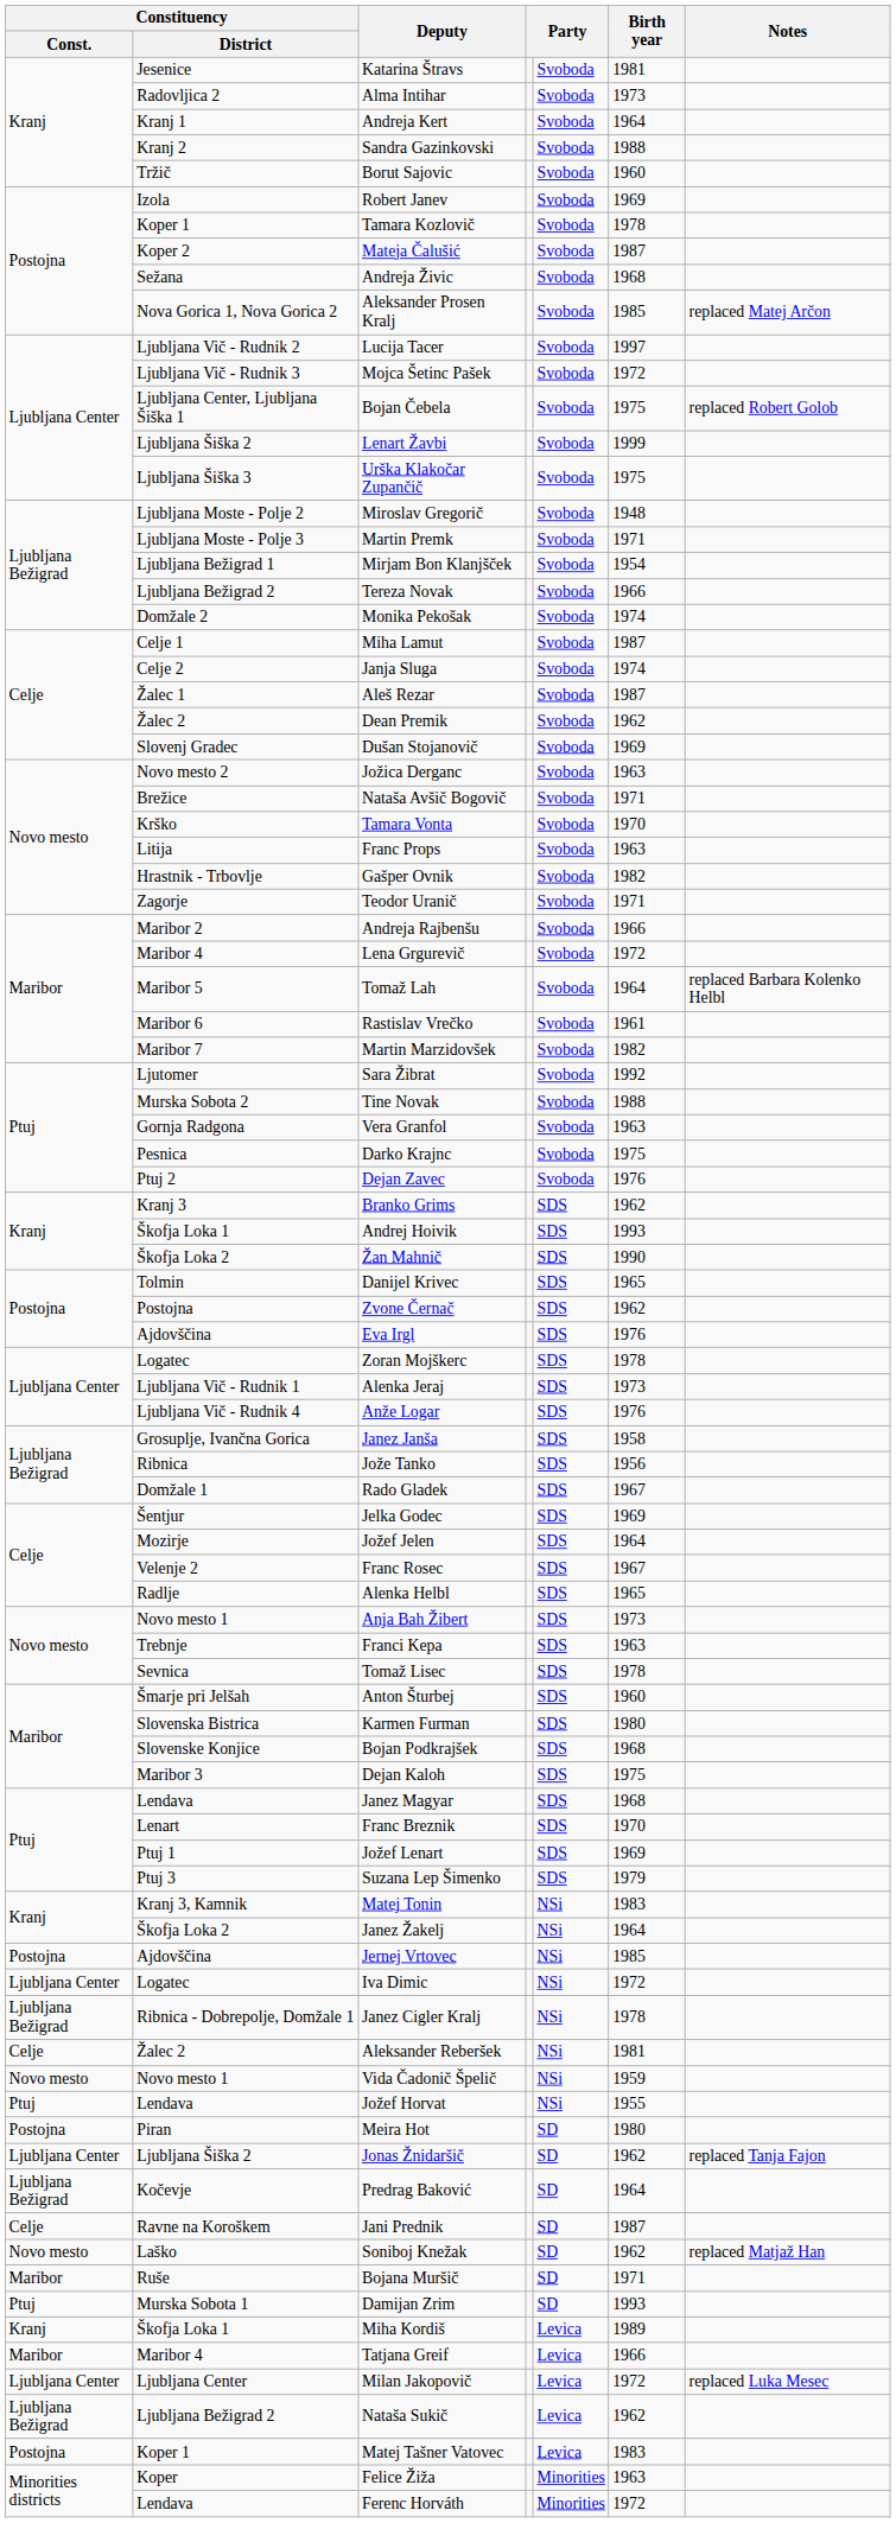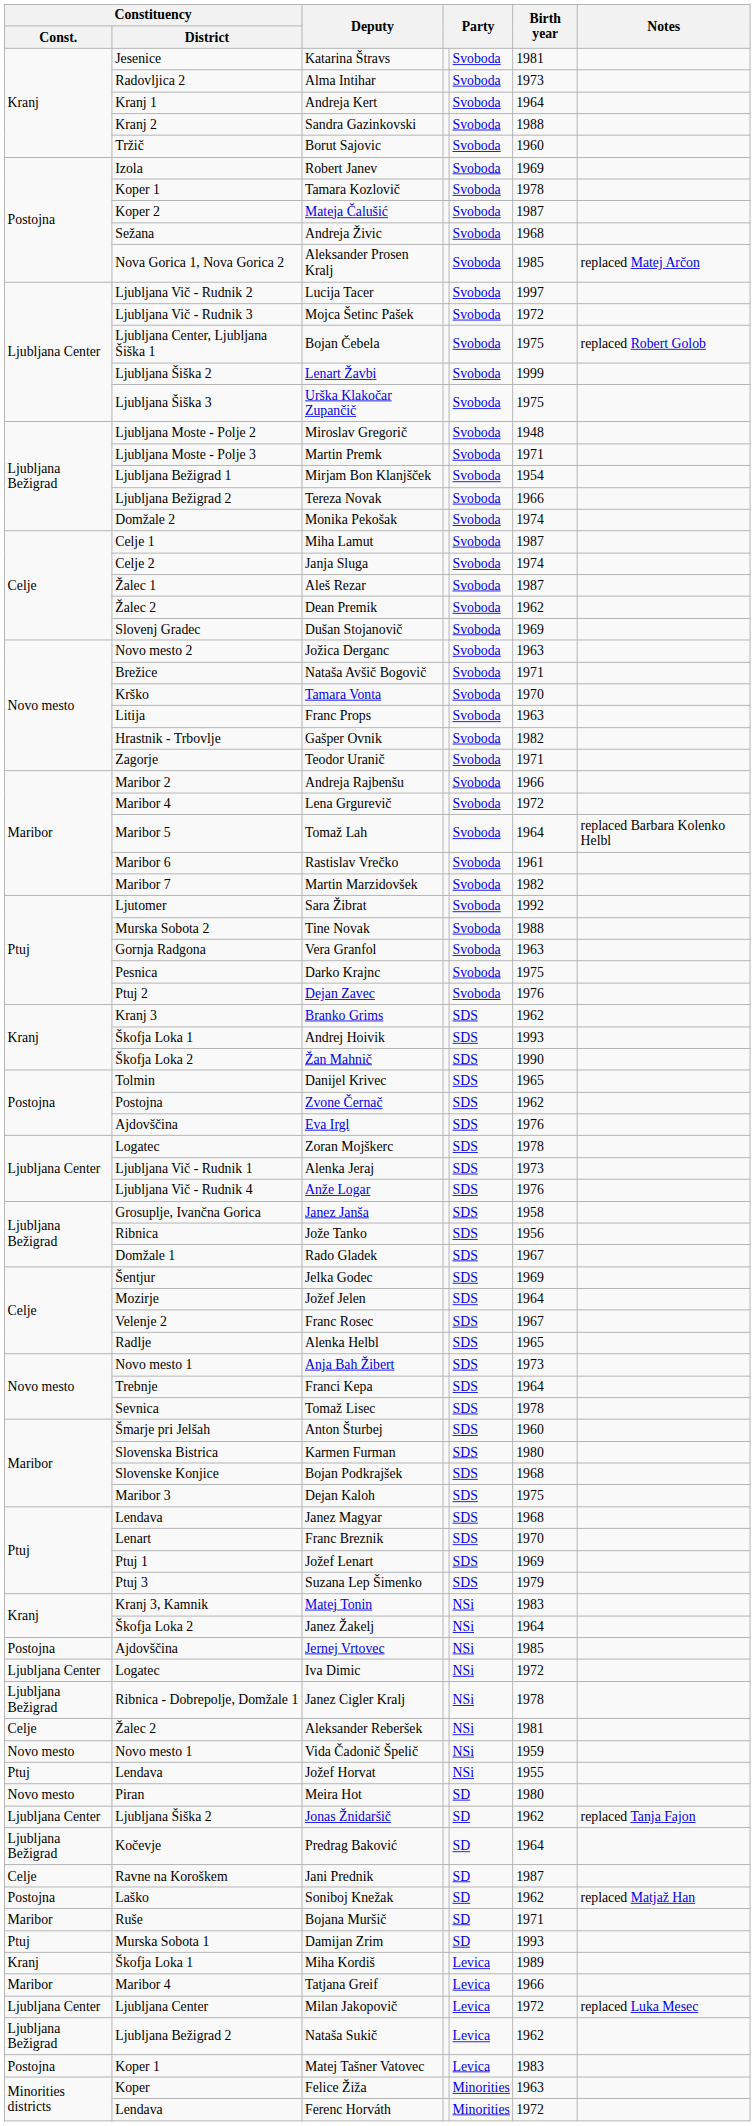Franci Kepa | Birth year: 1963 -> 1964
Meira Hot | Constituency / Const.: Postojna -> Novo mesto
Soniboj Knežak | Constituency / Const.: Novo mesto -> Postojna
